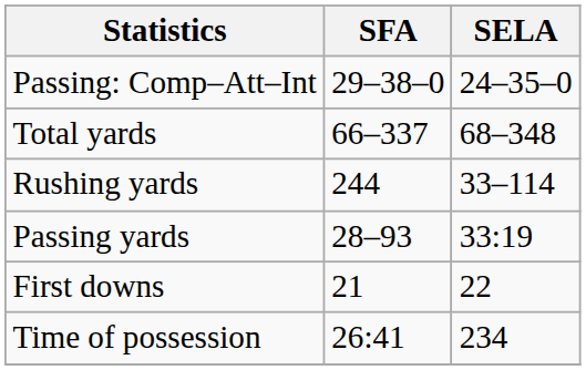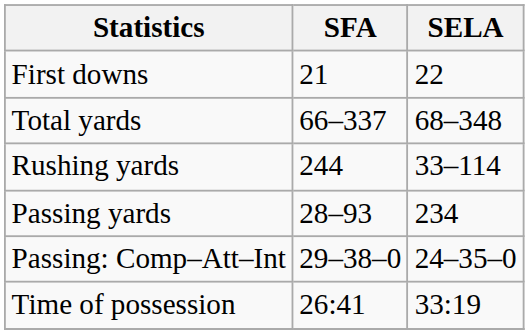rows swapped: First downs <-> Passing: Comp–Att–Int
Passing yards | SELA: 33:19 -> 234
Time of possession | SELA: 234 -> 33:19
